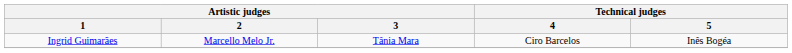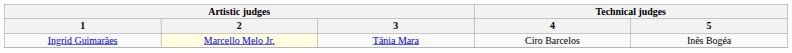Ingrid Guimarães | Artistic judges / 2: no background -> lightyellow background
